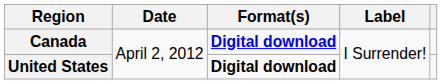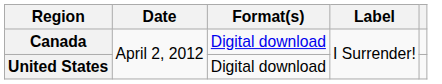Canada | Format(s): bold -> normal
United States | Format(s): bold -> normal
